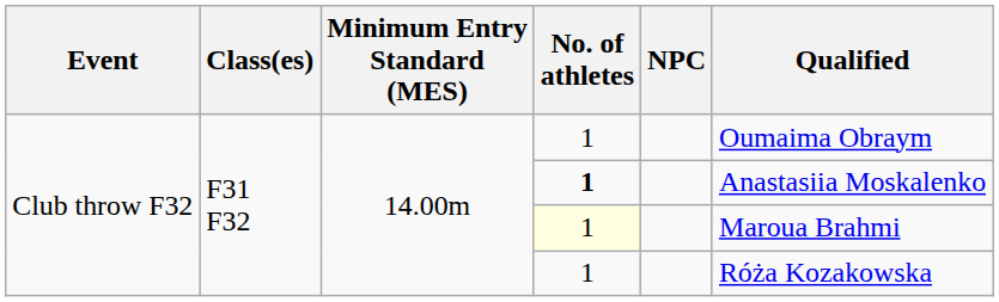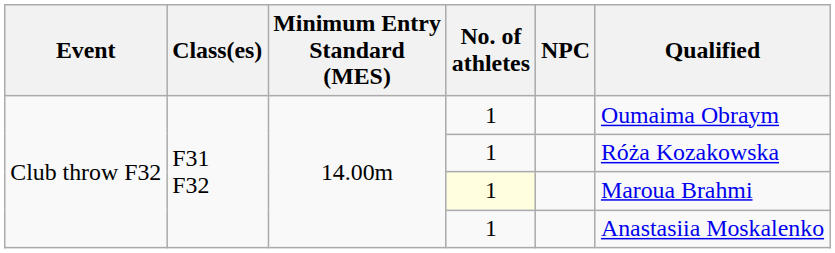row 3 | No. of athletes: bold -> normal
row 3 | Qualified: Anastasiia Moskalenko -> Róża Kozakowska
row 5 | Qualified: Róża Kozakowska -> Anastasiia Moskalenko
